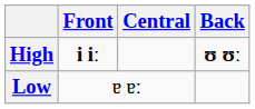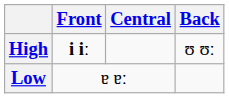High | Back: bold -> normal
